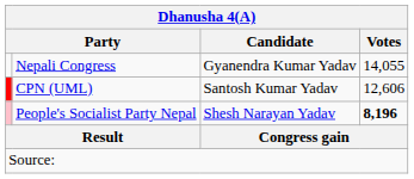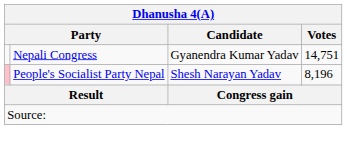Nepali Congress | Votes: 14,055 -> 14,751
- row: CPN (UML) | Santosh Kumar Yadav | 12,606
People's Socialist Party Nepal | Votes: bold -> normal
